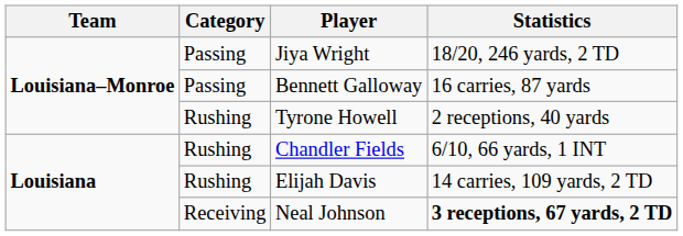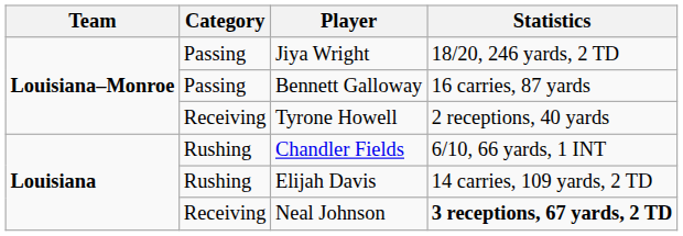Tyrone Howell | Category: Rushing -> Receiving
